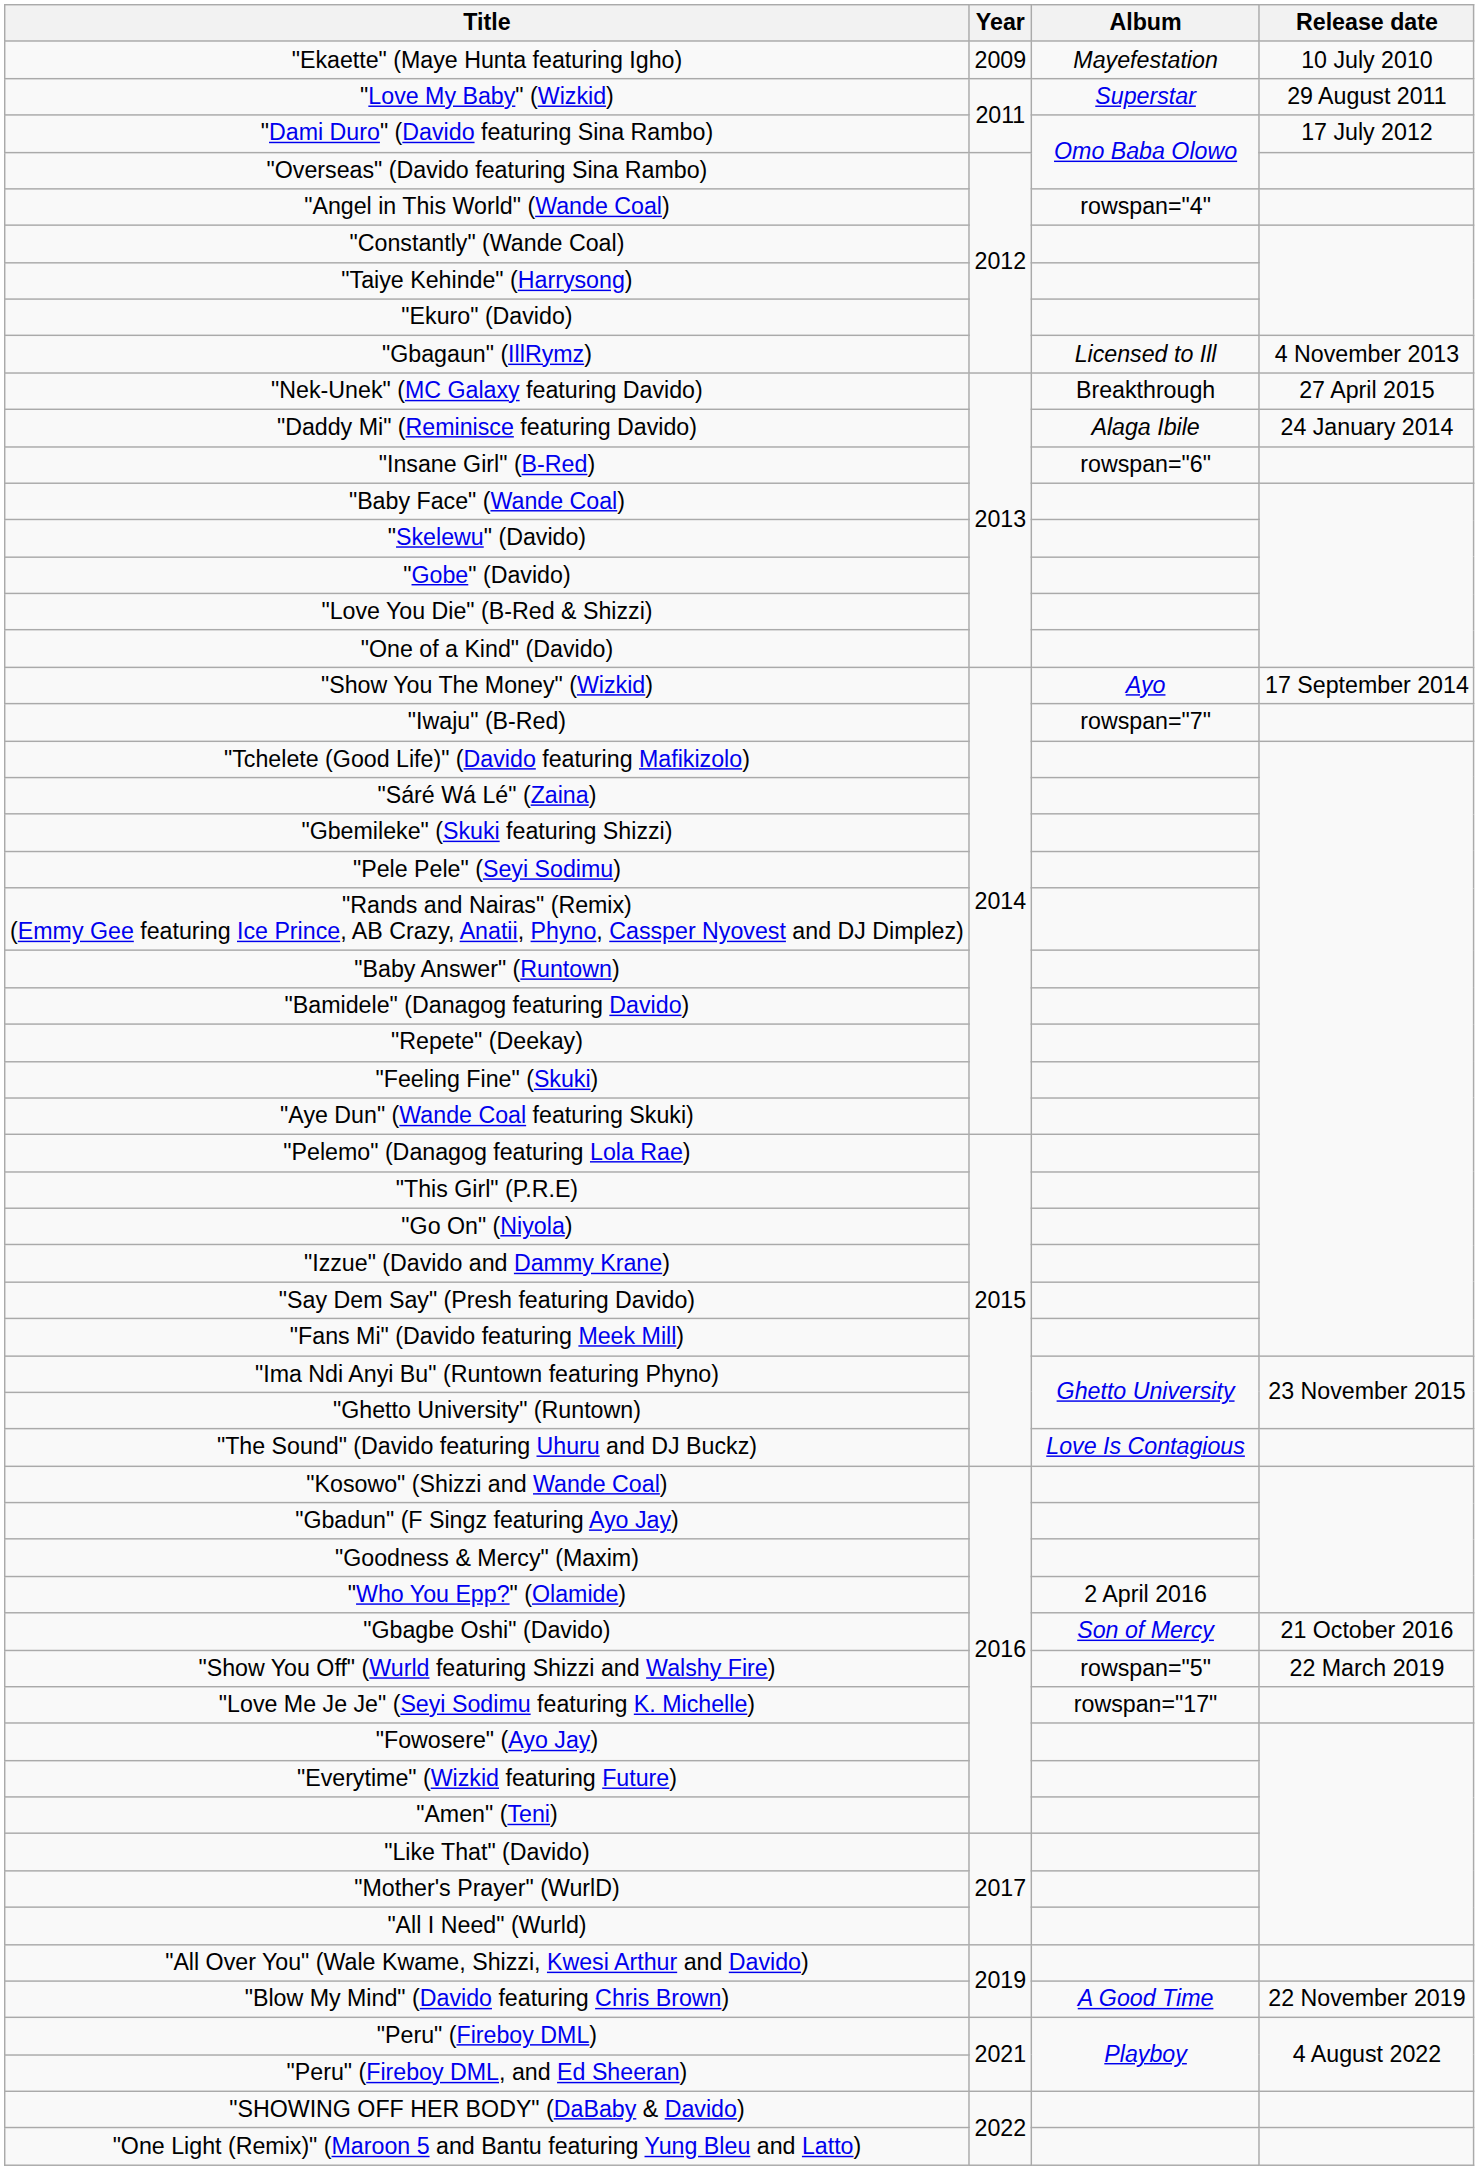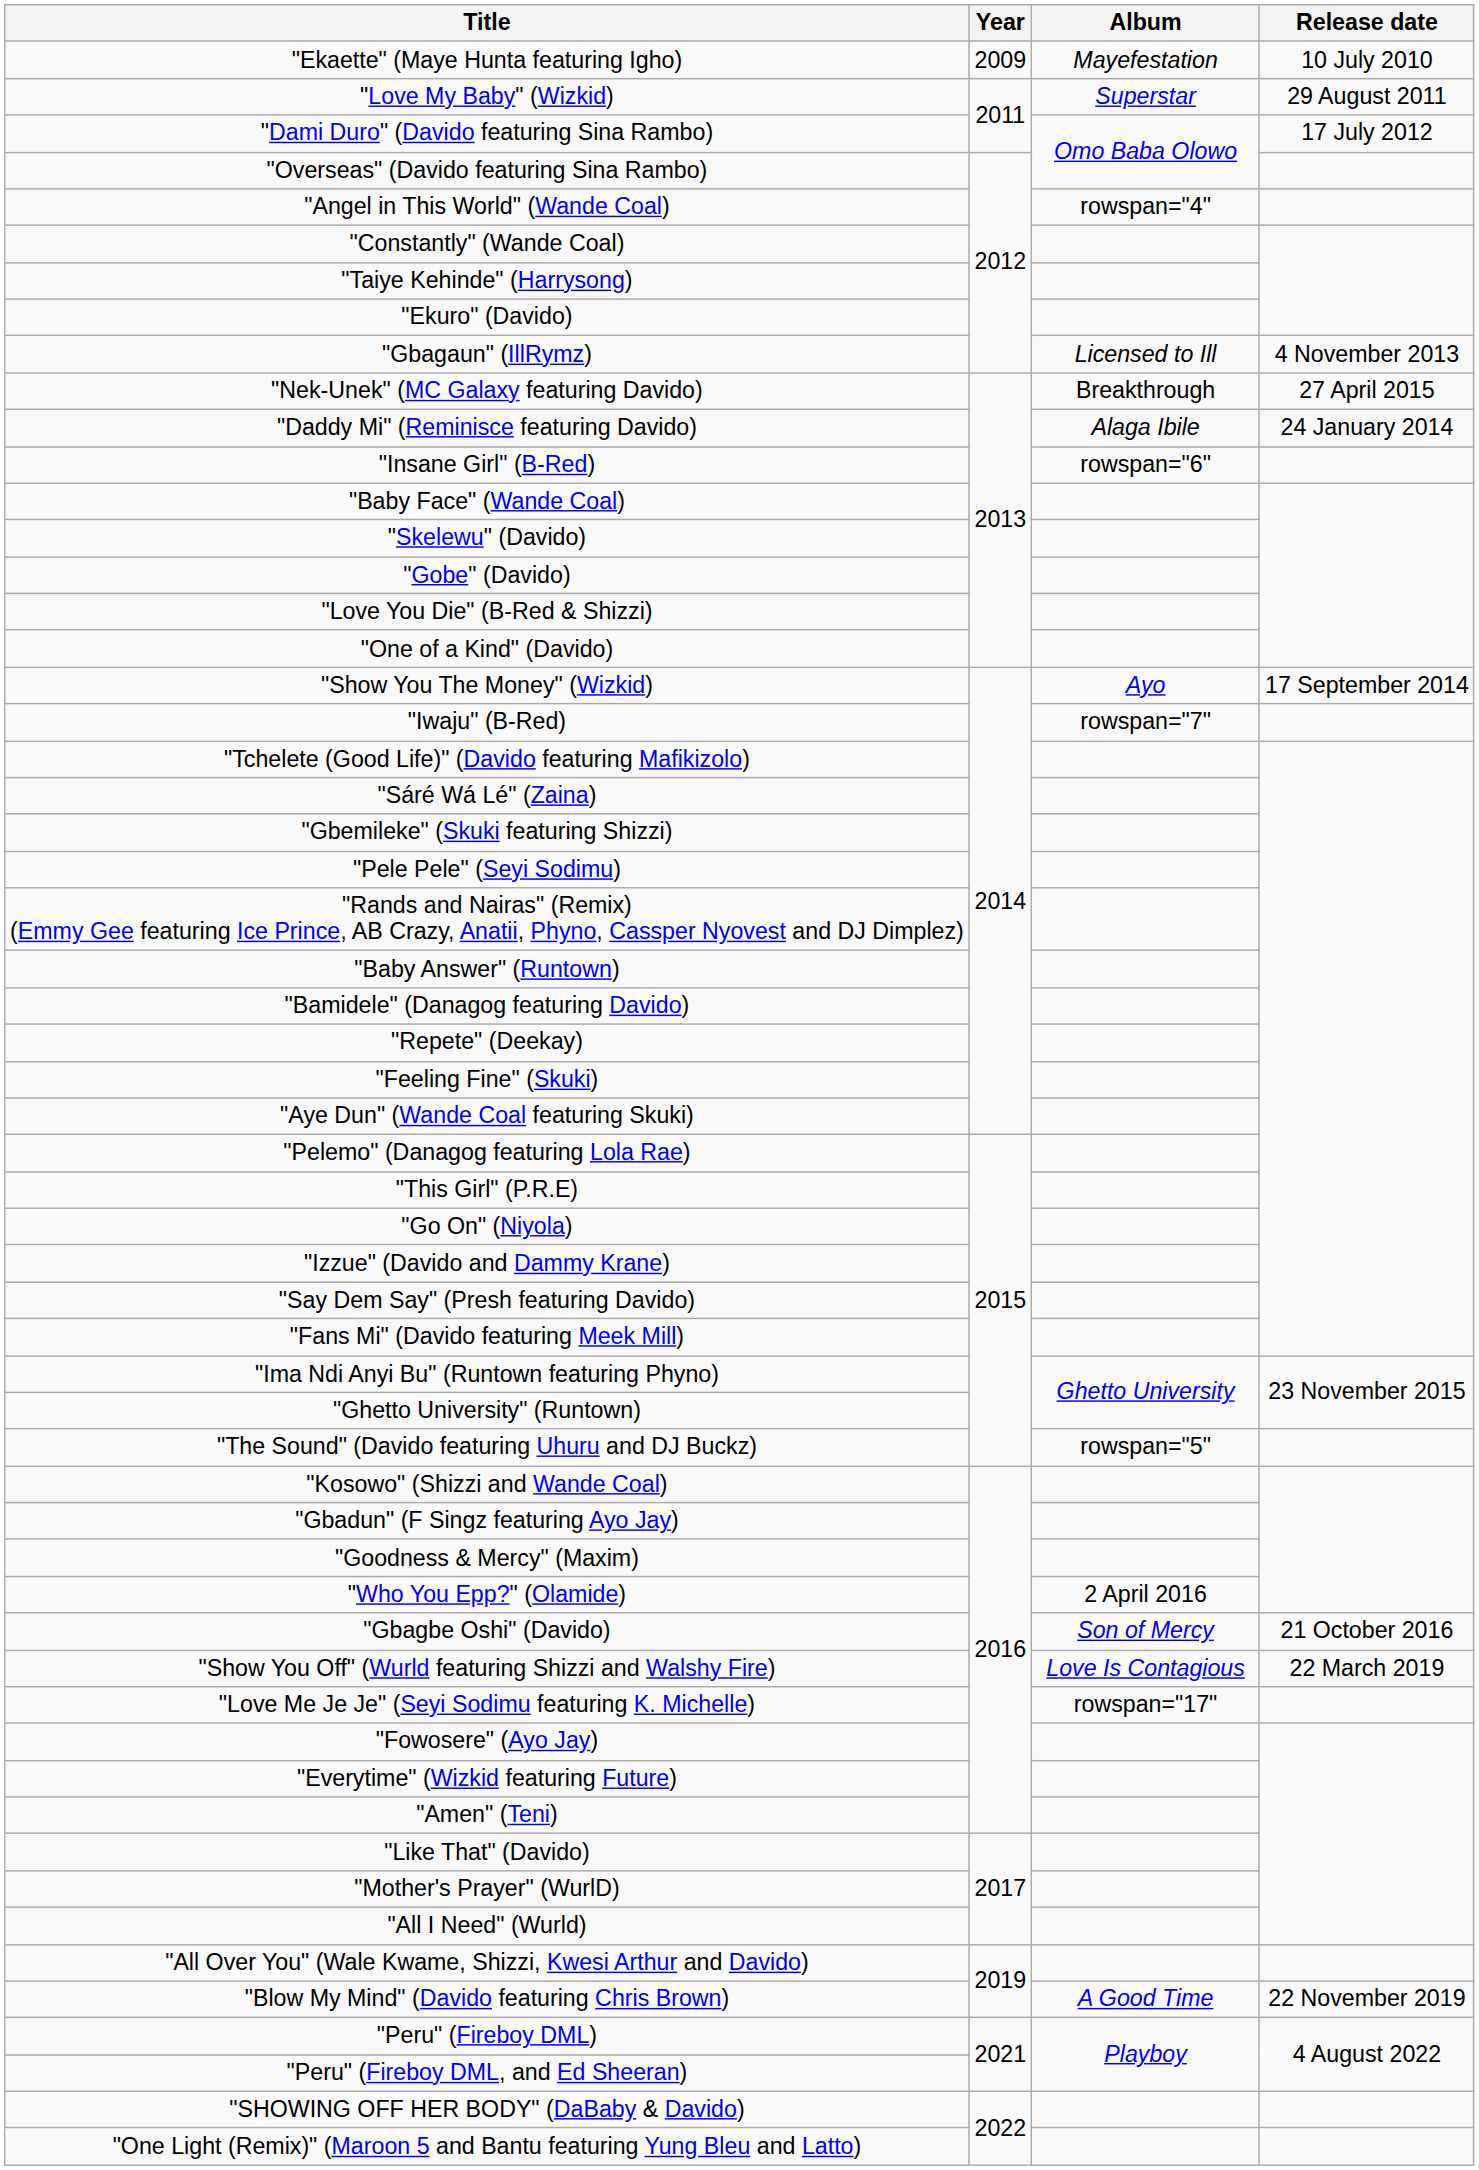"The Sound" (Davido featuring Uhuru and DJ Buckz) | Album: Love Is Contagious -> rowspan="5"
"Show You Off" (Wurld featuring Shizzi and Walshy Fire) | Album: rowspan="5" -> Love Is Contagious
